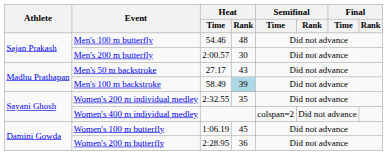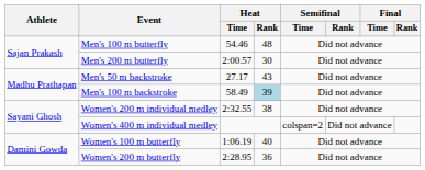Women's 200 m individual medley | Heat / Rank: 35 -> 38
Women's 100 m butterfly | Heat / Rank: 45 -> 40
